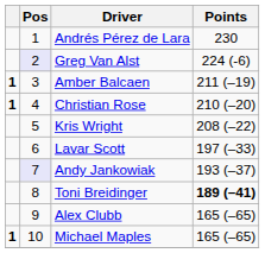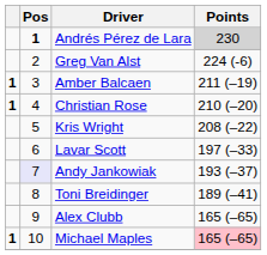Andrés Pérez de Lara | Pos: normal -> bold
Andrés Pérez de Lara | Points: no background -> lightgrey background
Greg Van Alst | Pos: lavender background -> no background
Toni Breidinger | Points: bold -> normal
Michael Maples | Points: no background -> pink background
